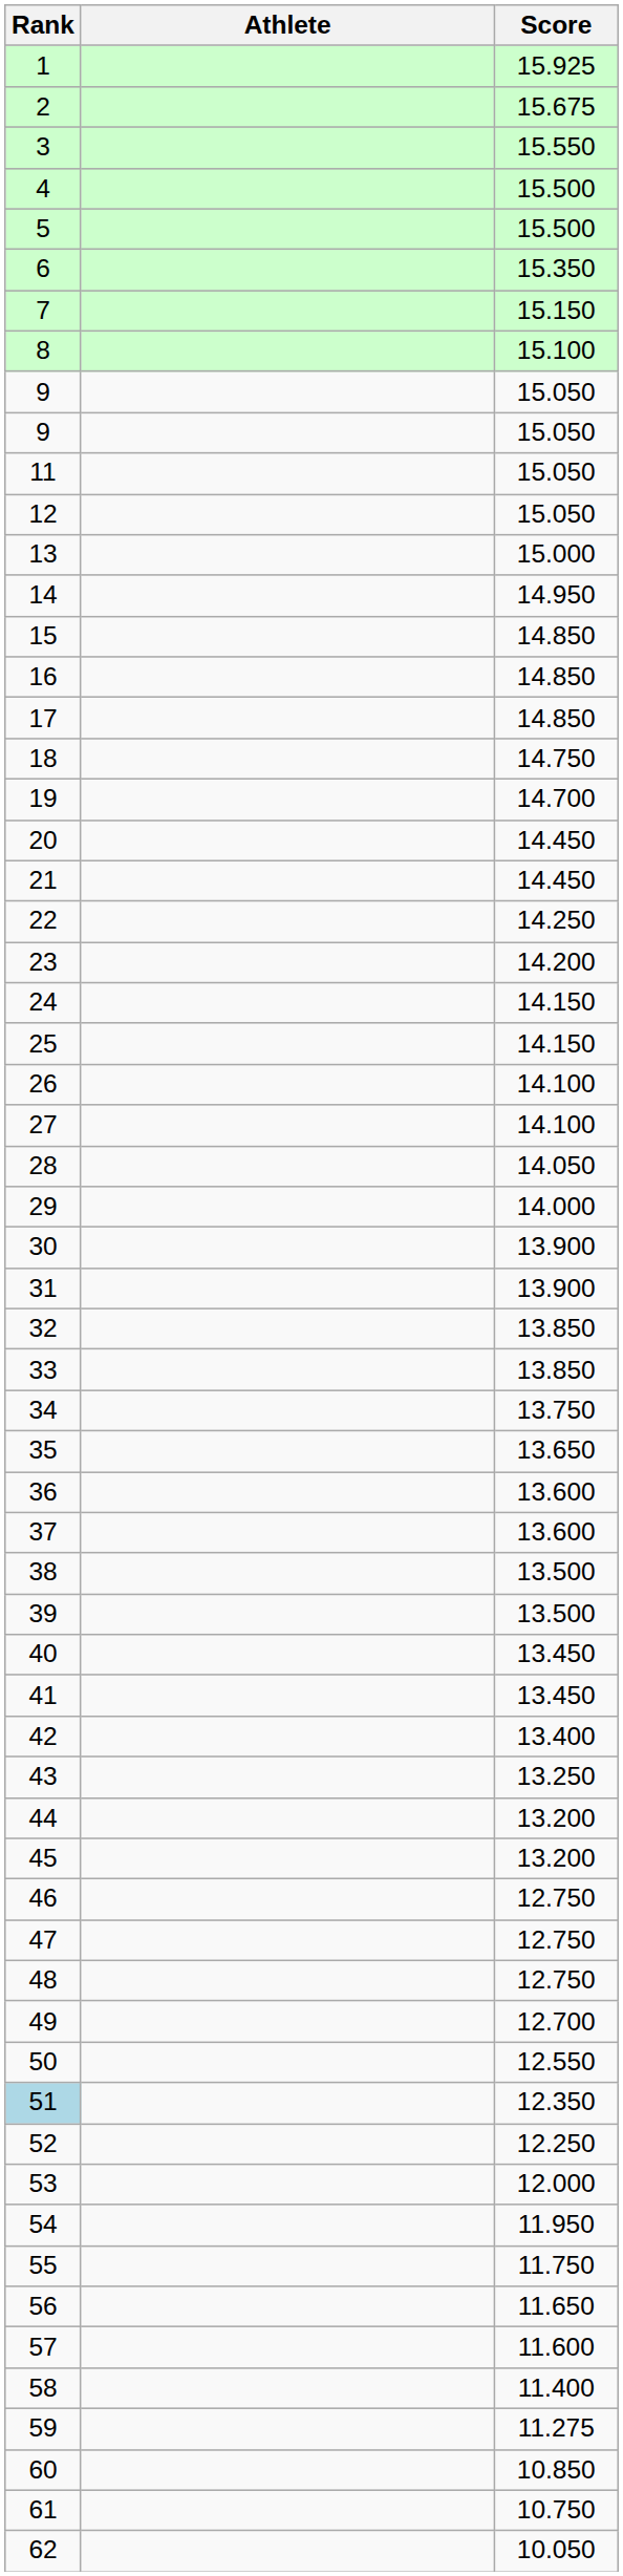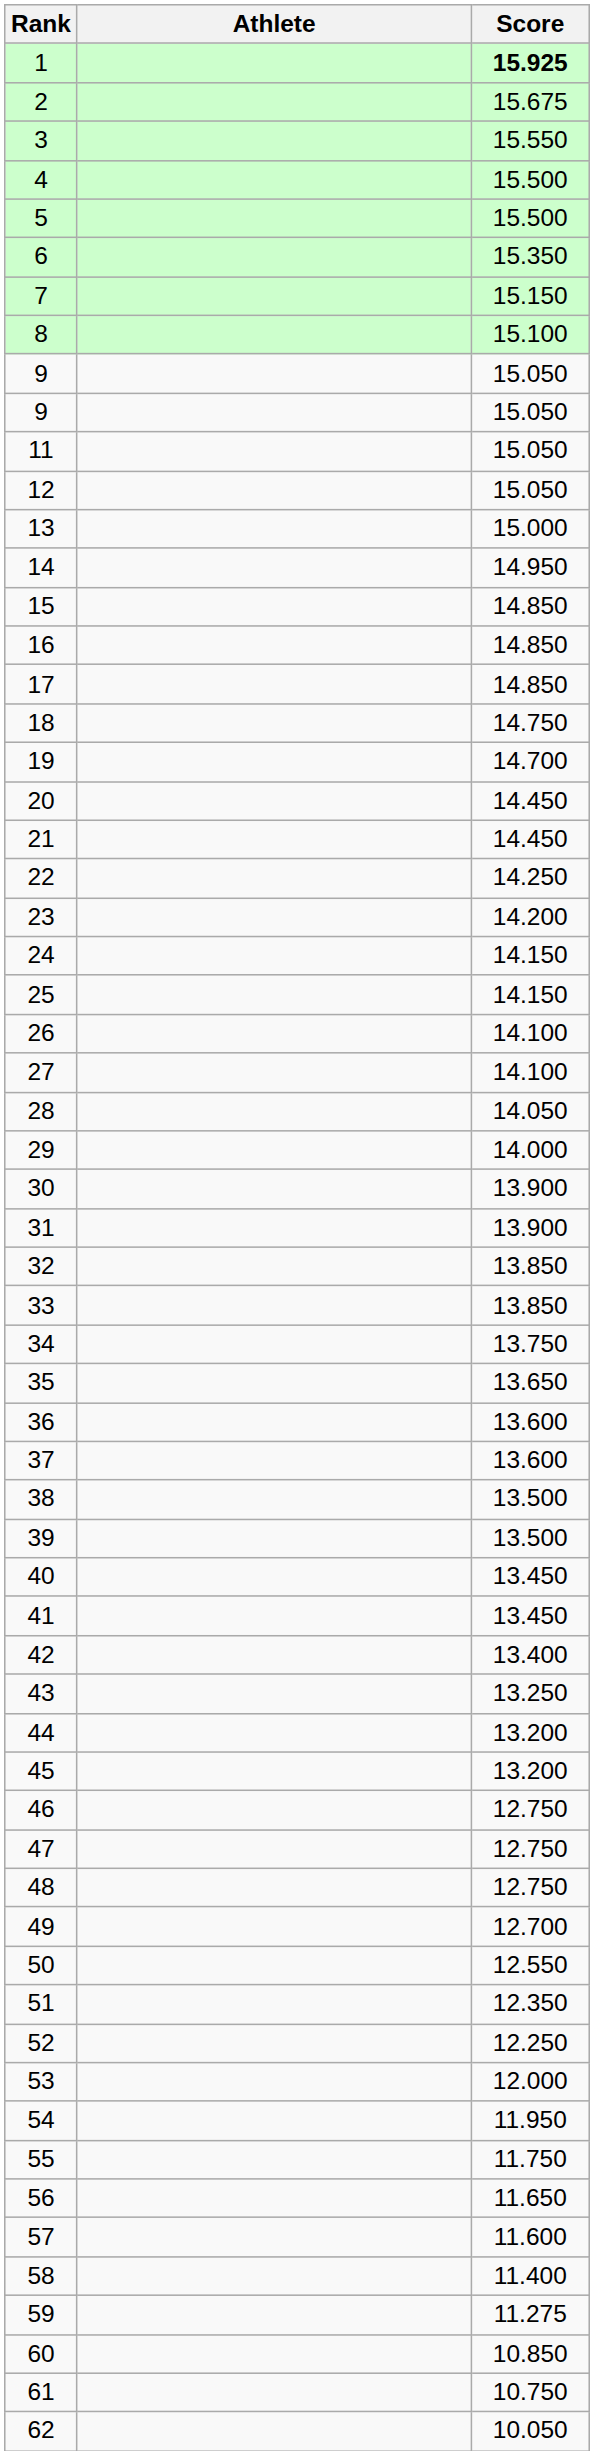1 | Score: normal -> bold
51 | Rank: lightblue background -> no background
